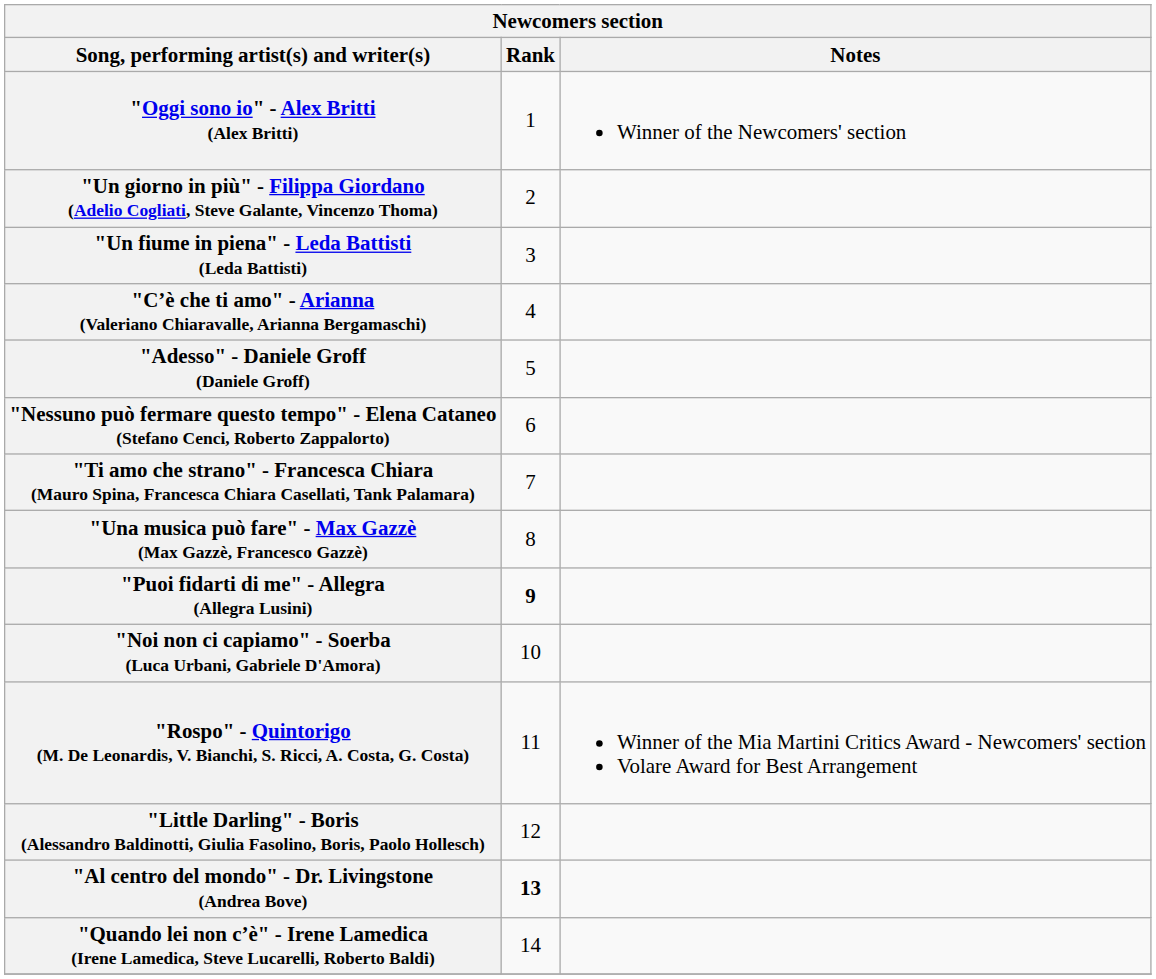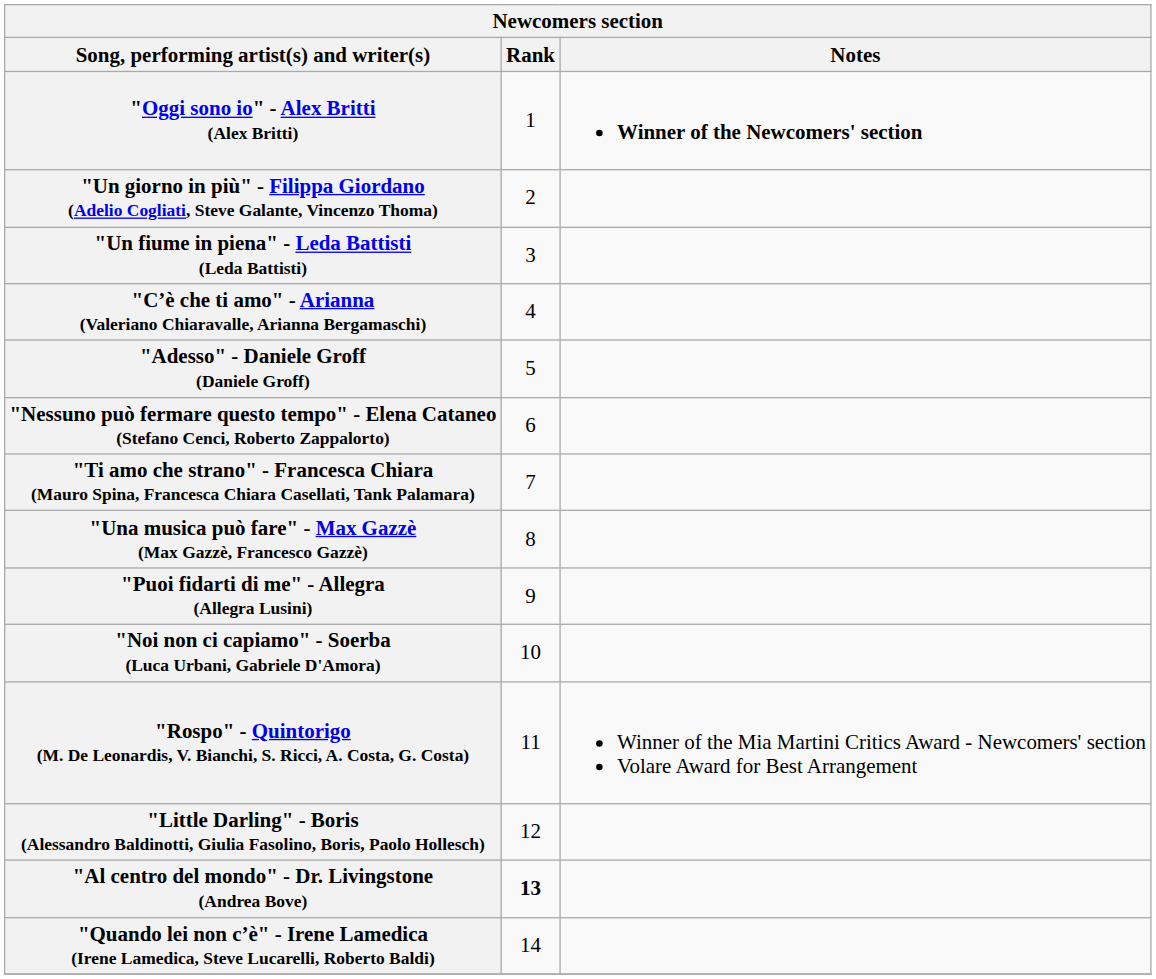"Oggi sono io" - Alex Britti (Alex Britti) | Notes: normal -> bold
"Puoi fidarti di me" - Allegra (Allegra Lusini) | Rank: bold -> normal
